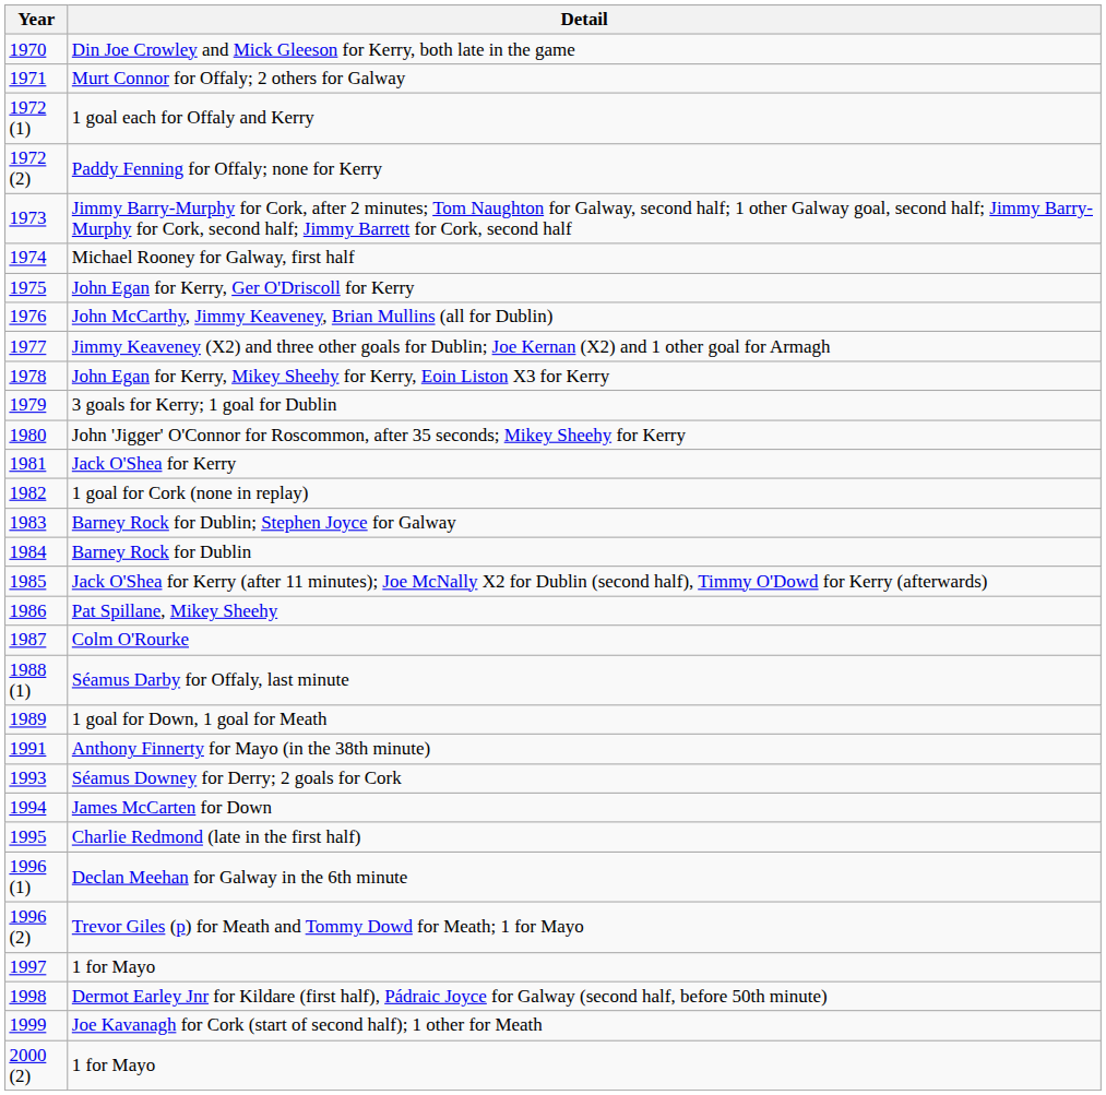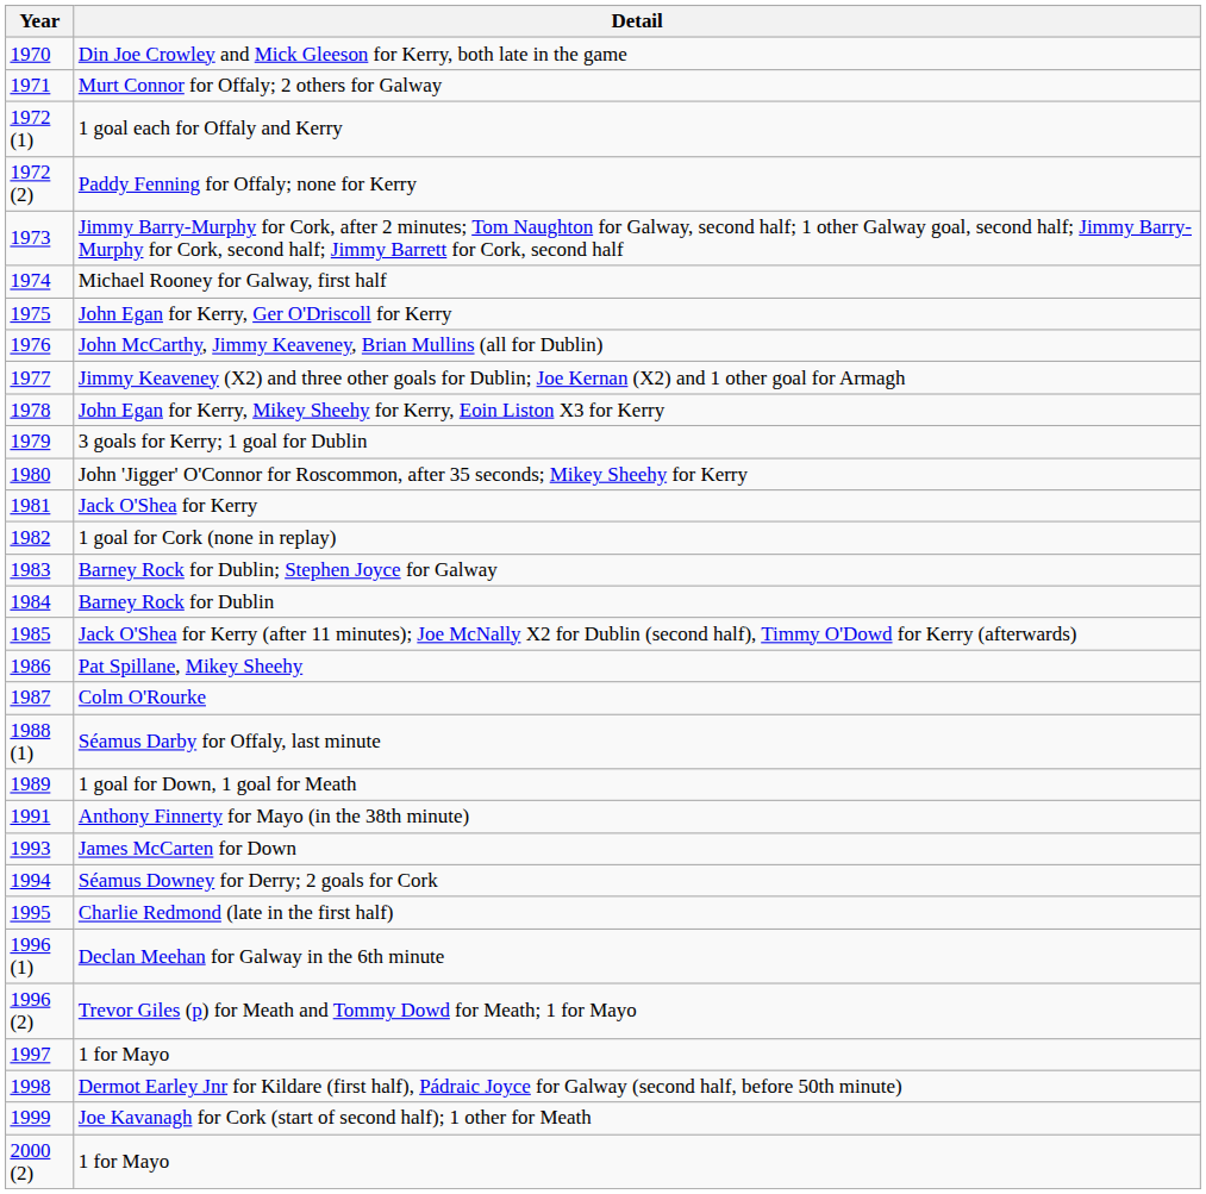row 24 | Detail: Séamus Downey for Derry; 2 goals for Cork -> James McCarten for Down
row 25 | Detail: James McCarten for Down -> Séamus Downey for Derry; 2 goals for Cork
